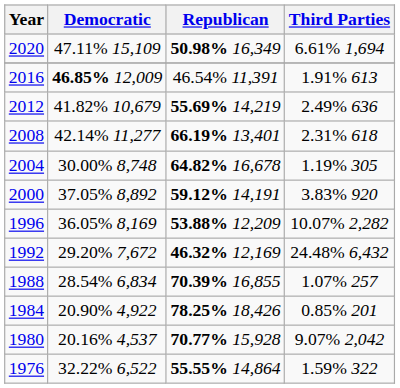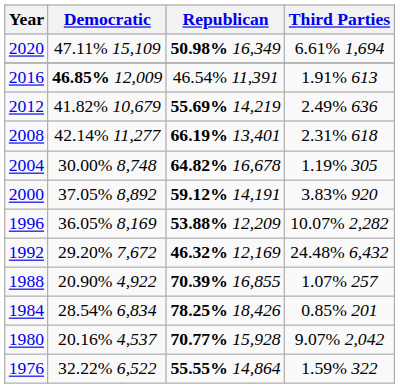1988 | Democratic: 28.54% 6,834 -> 20.90% 4,922
1984 | Democratic: 20.90% 4,922 -> 28.54% 6,834
